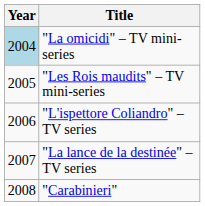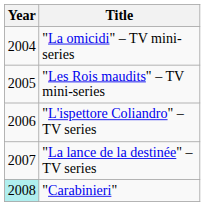"La omicidi" – TV mini-series | Year: lightblue background -> no background
"Carabinieri" | Year: no background -> paleturquoise background
